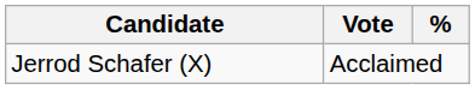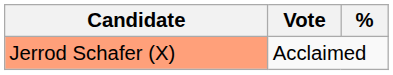Jerrod Schafer (X) | Candidate: no background -> lightsalmon background
